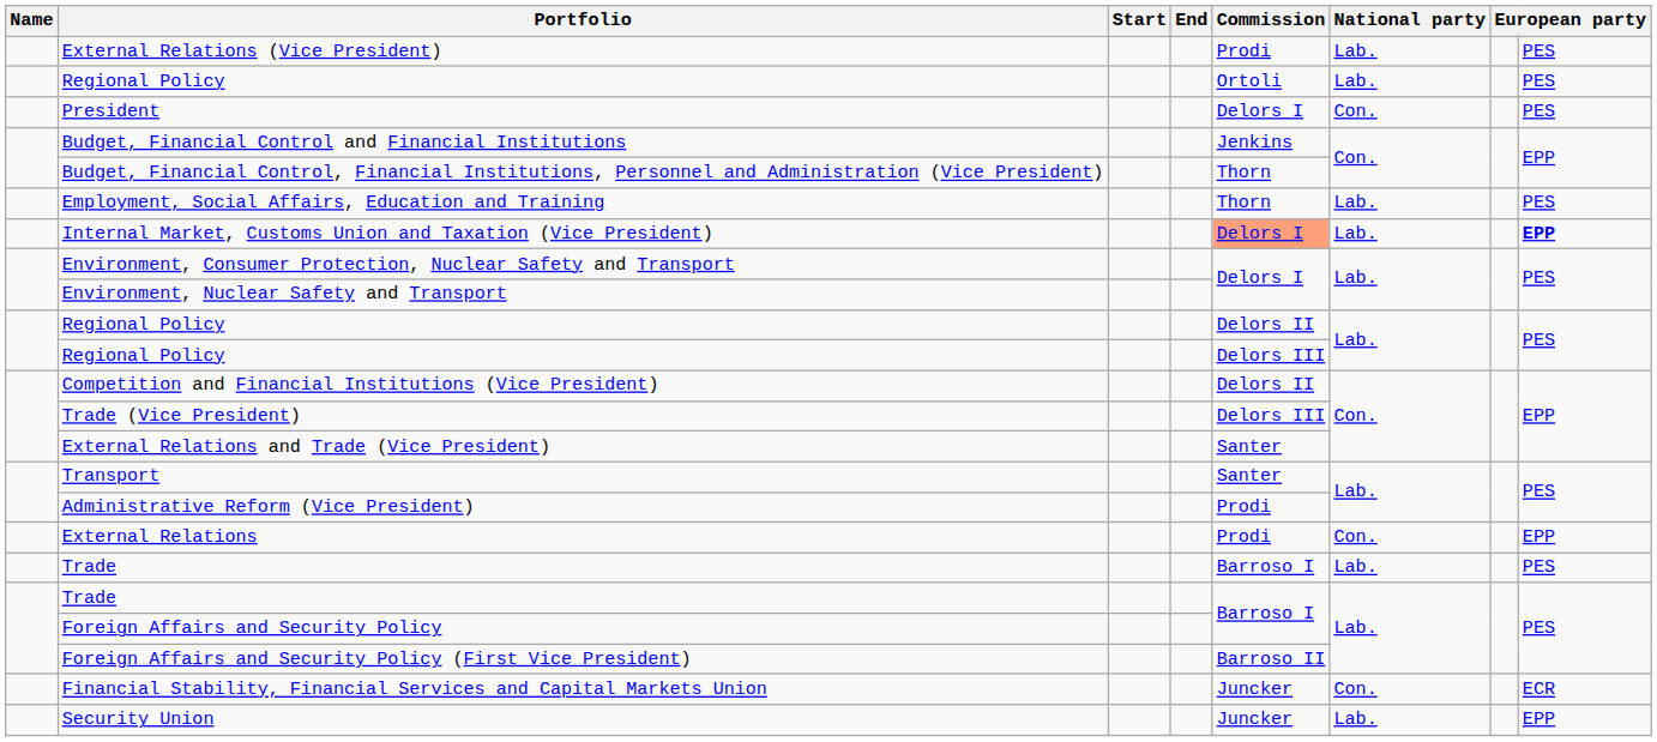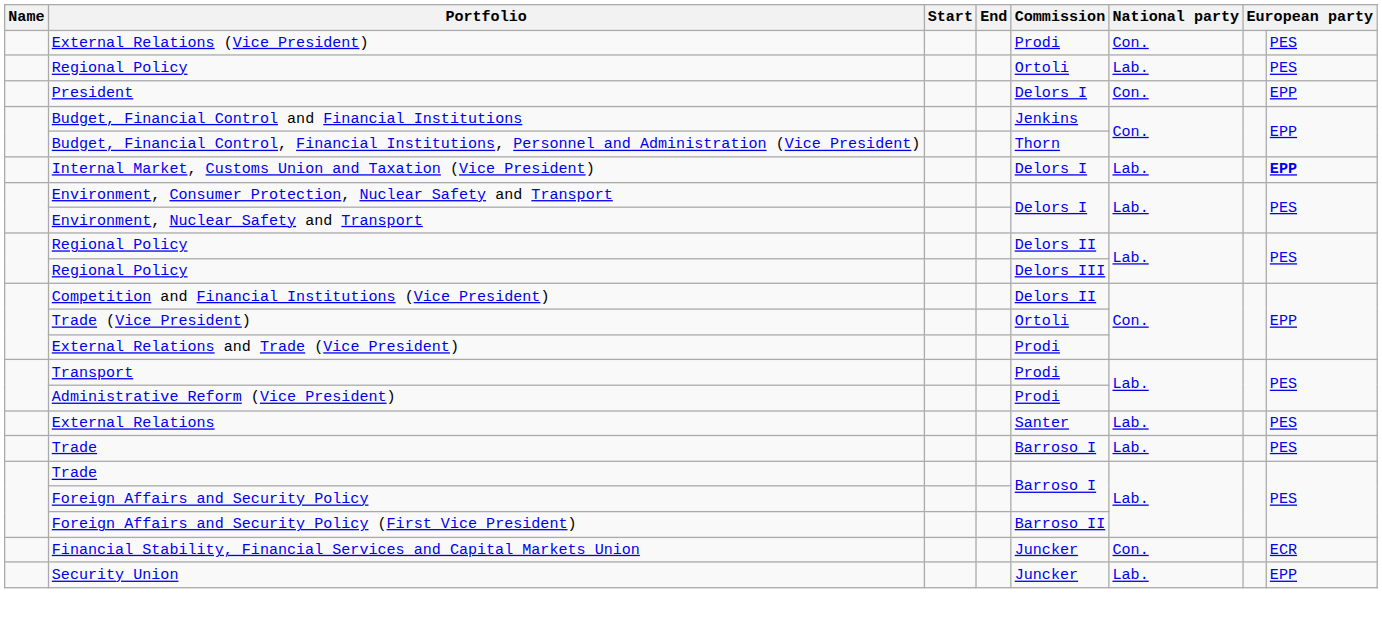External Relations (Vice President) | National party: Lab. -> Con.
President | column 8: PES -> EPP
- row: Employment, Social Affairs, Education and Training | Thorn | Lab. | PES
Internal Market, Customs Union and Taxation (Vice President) | Commission: lightsalmon background -> no background
Trade (Vice President) | Commission: Delors III -> Ortoli
External Relations and Trade (Vice President) | Commission: Santer -> Prodi
Transport | Commission: Santer -> Prodi
External Relations | Commission: Prodi -> Santer
External Relations | National party: Con. -> Lab.
External Relations | column 8: EPP -> PES
